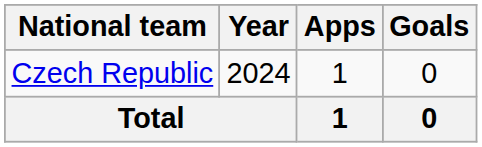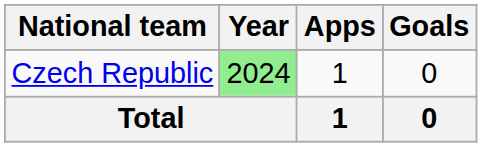Czech Republic | Year: no background -> lightgreen background
